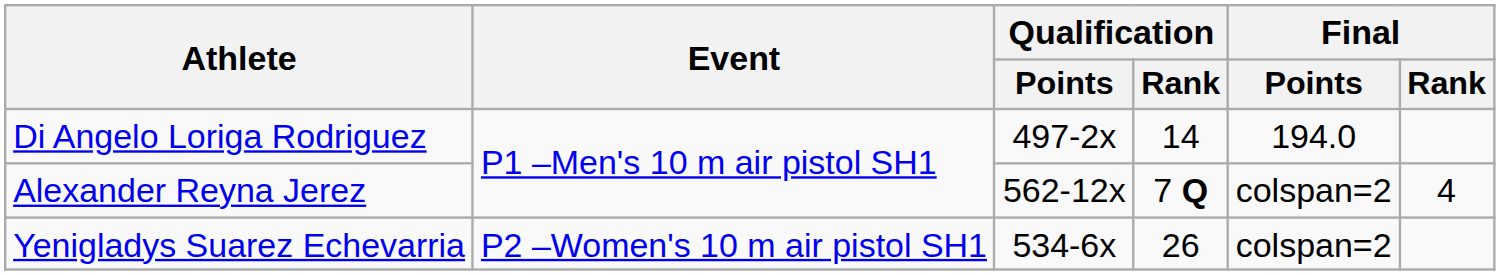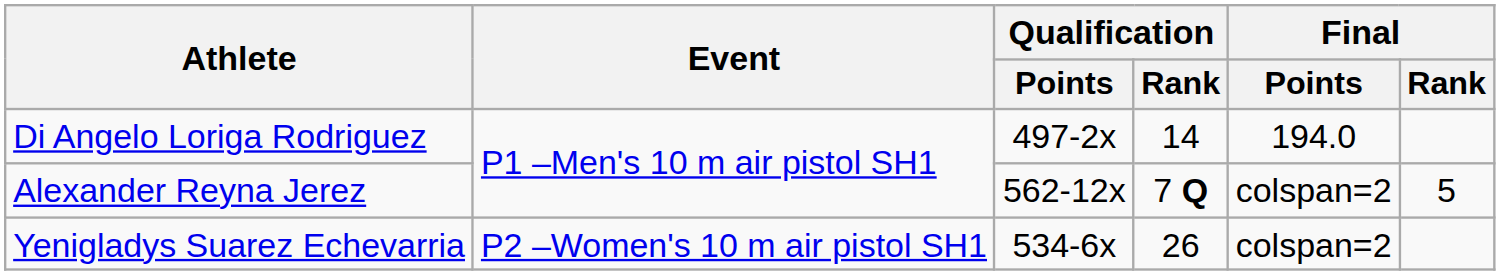Alexander Reyna Jerez | Final / Rank: 4 -> 5
